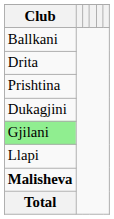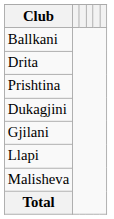Gjilani | Club: lightgreen background -> no background
Malisheva | Club: bold -> normal
